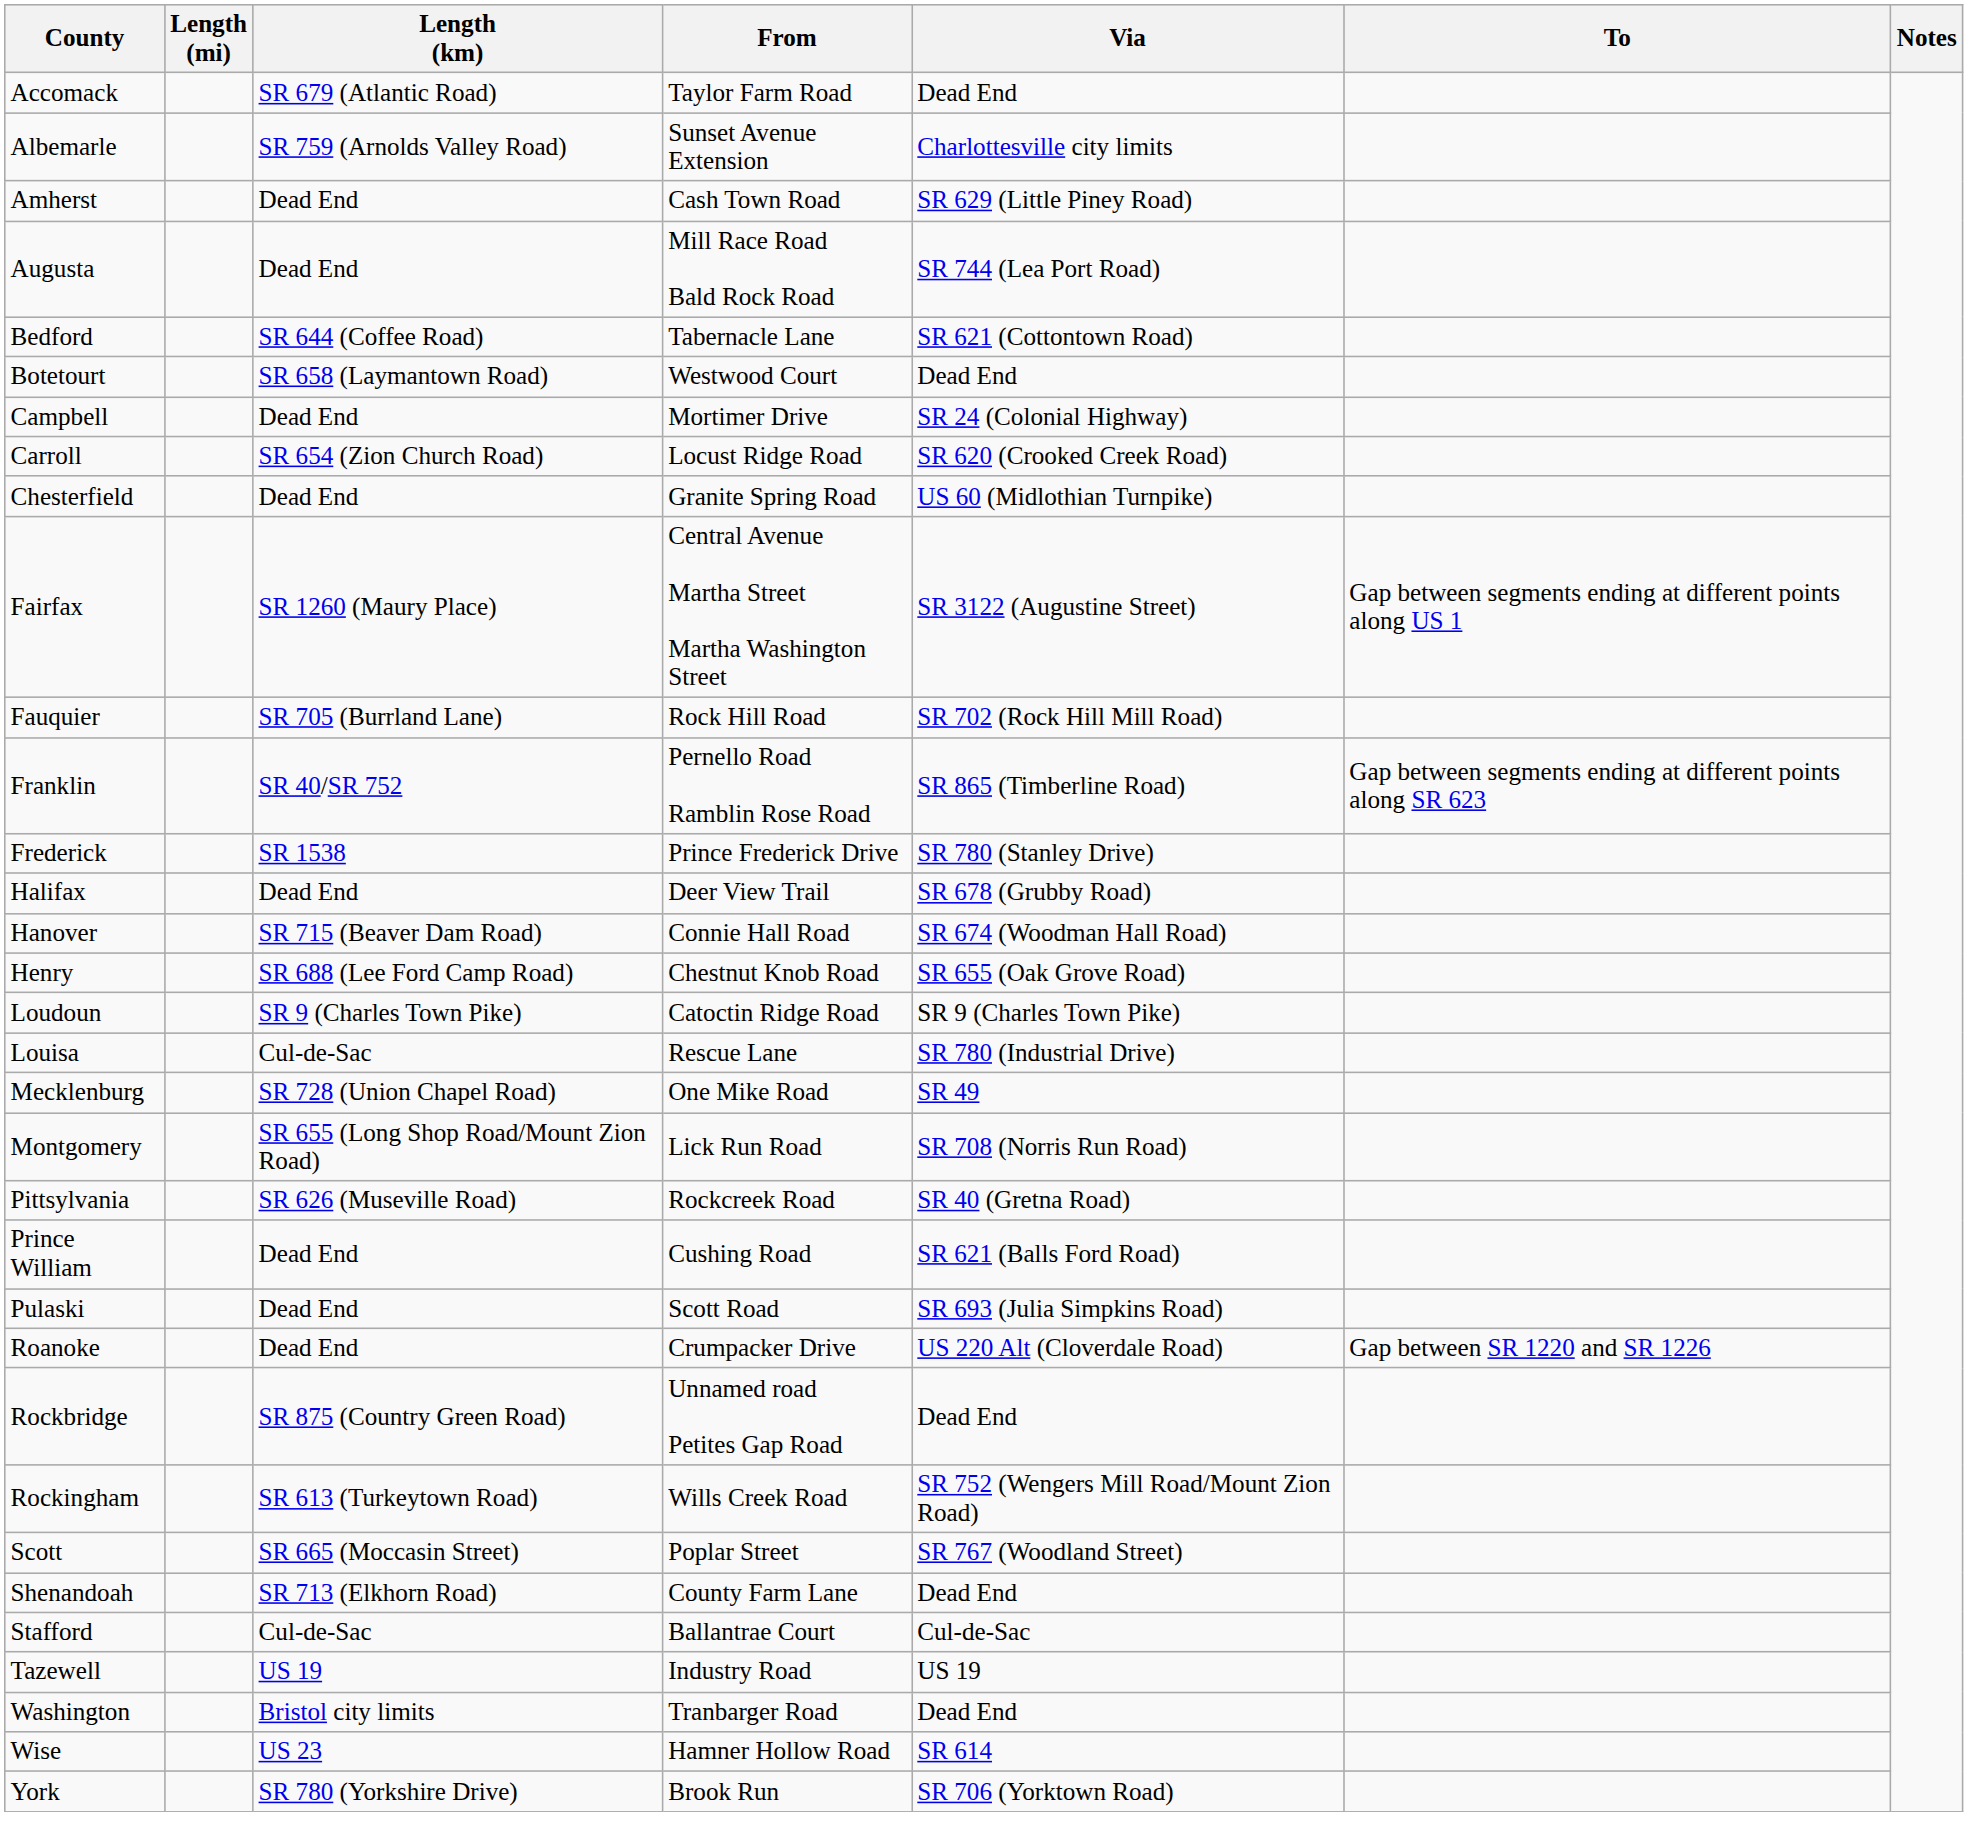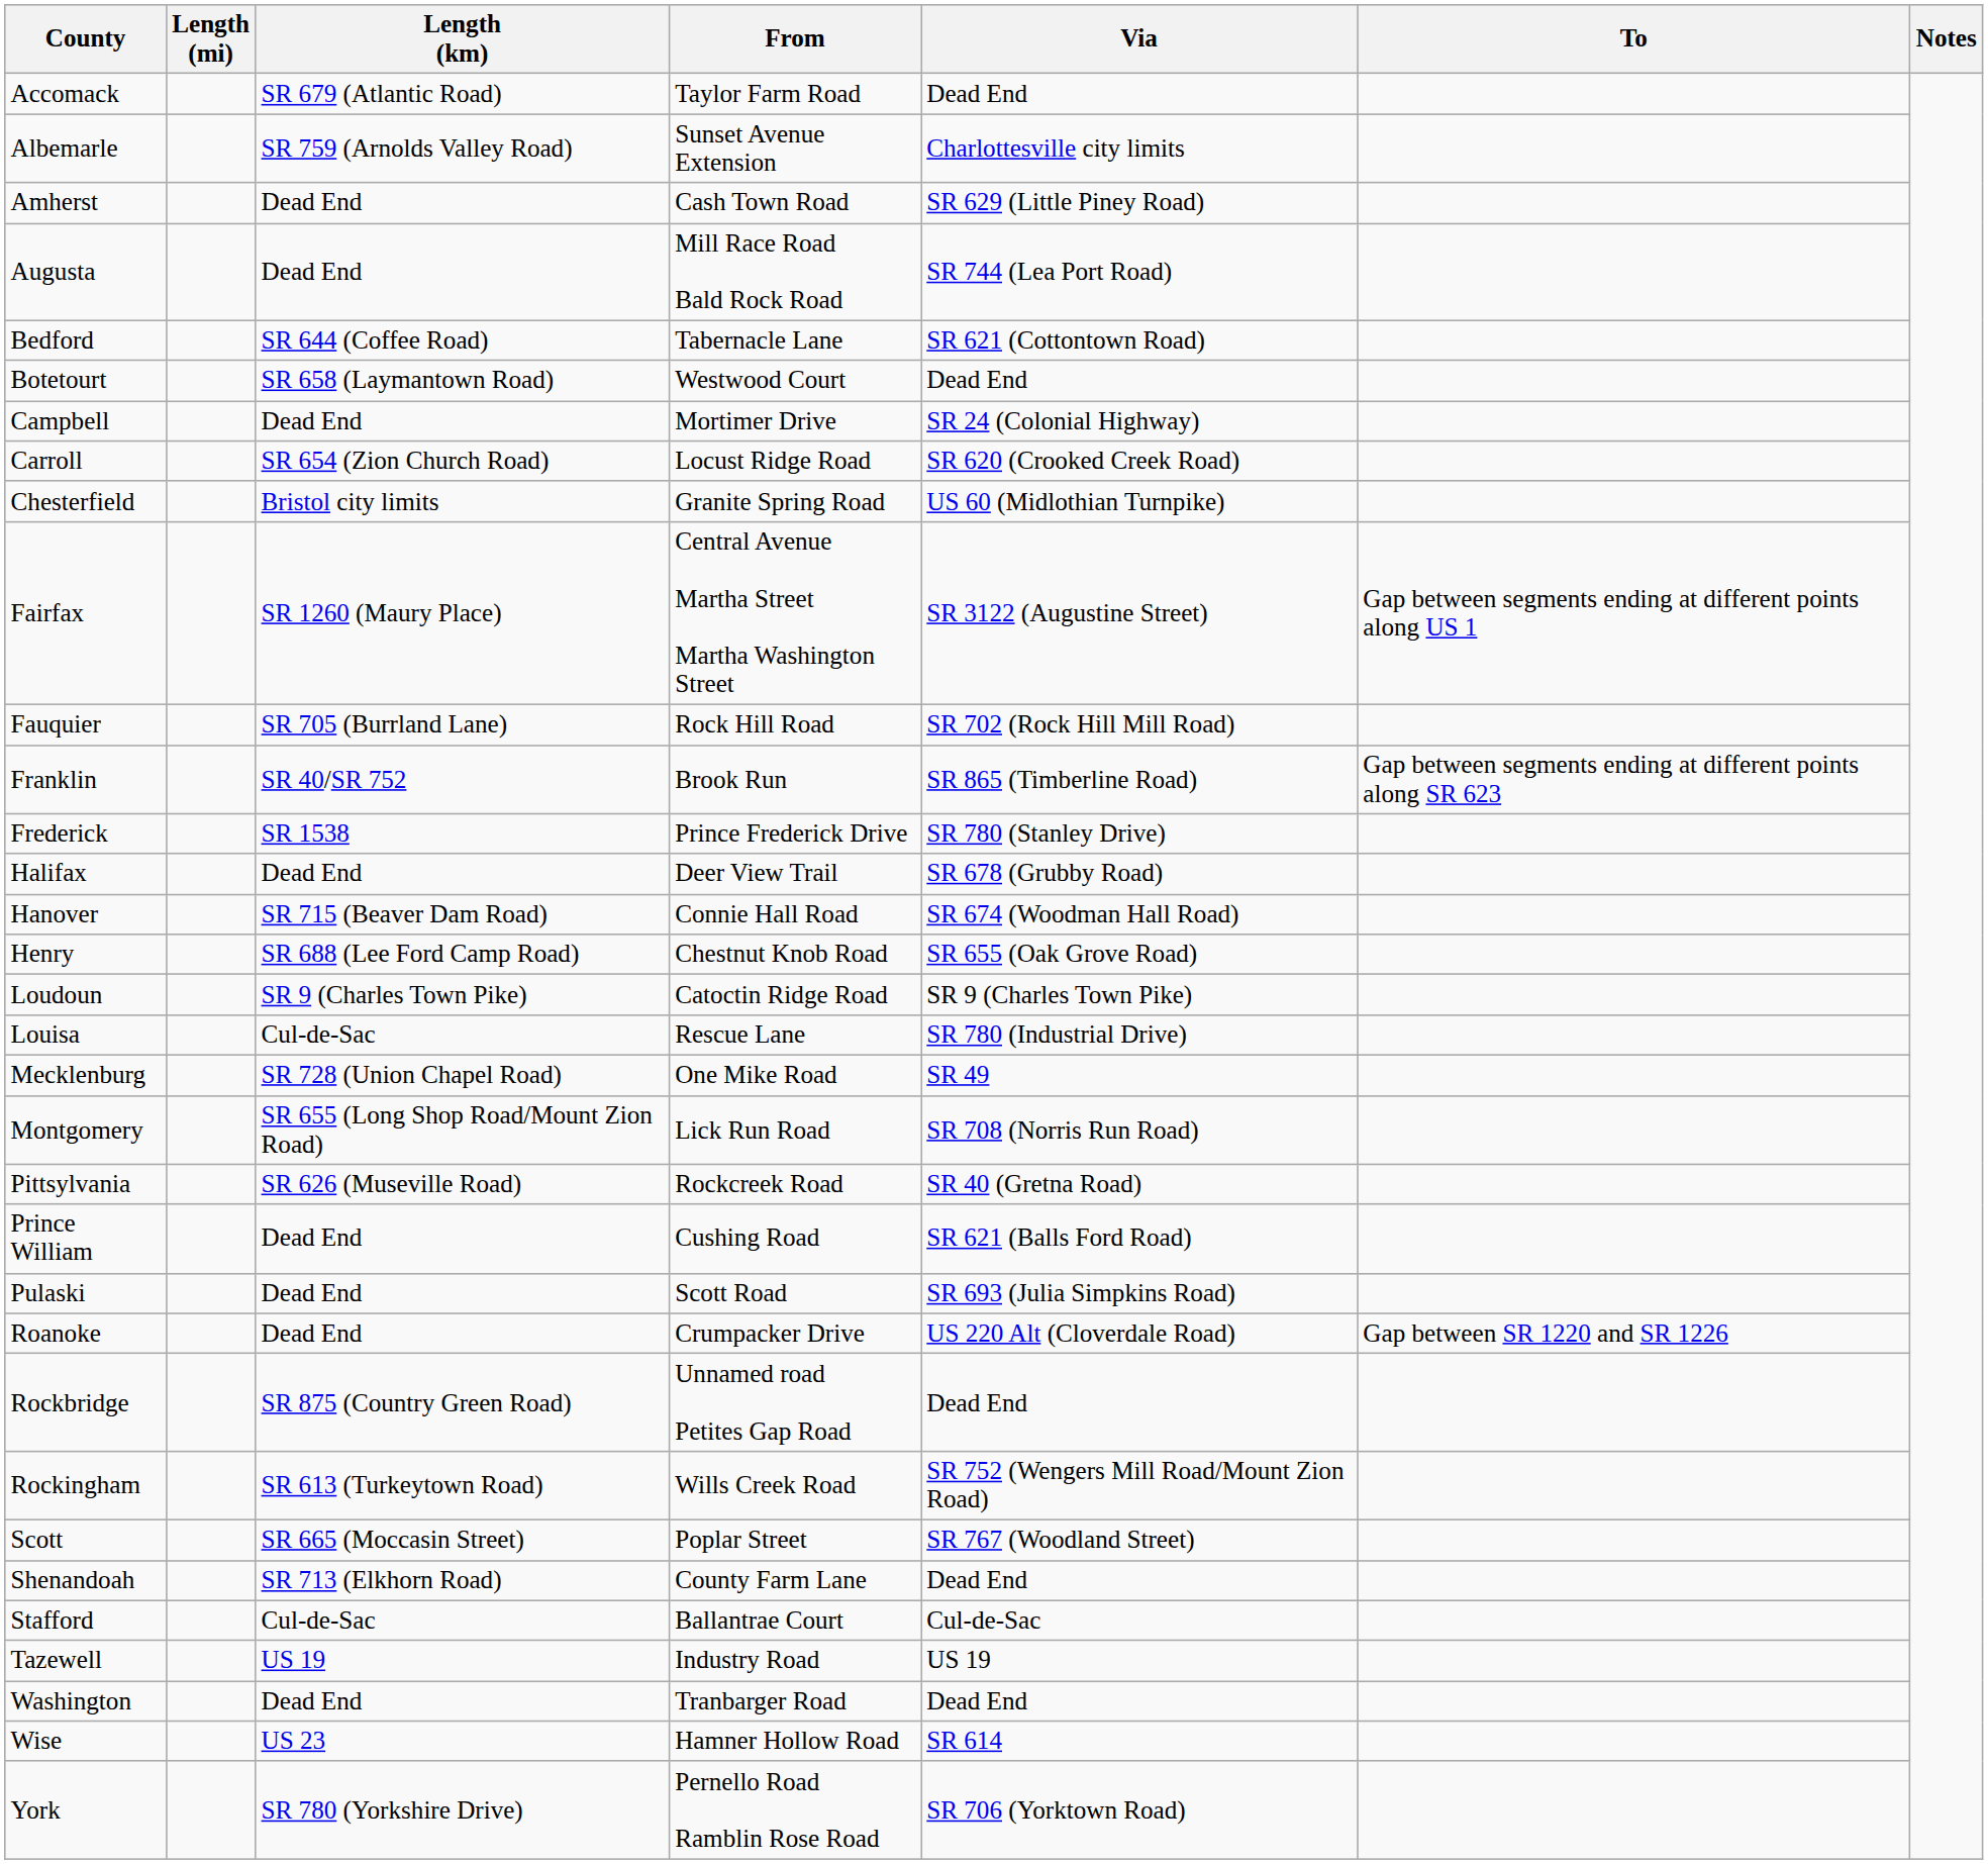Chesterfield | Length (km): Dead End -> Bristol city limits
Franklin | From: Pernello Road Ramblin Rose Road -> Brook Run
Washington | Length (km): Bristol city limits -> Dead End
York | From: Brook Run -> Pernello Road Ramblin Rose Road
